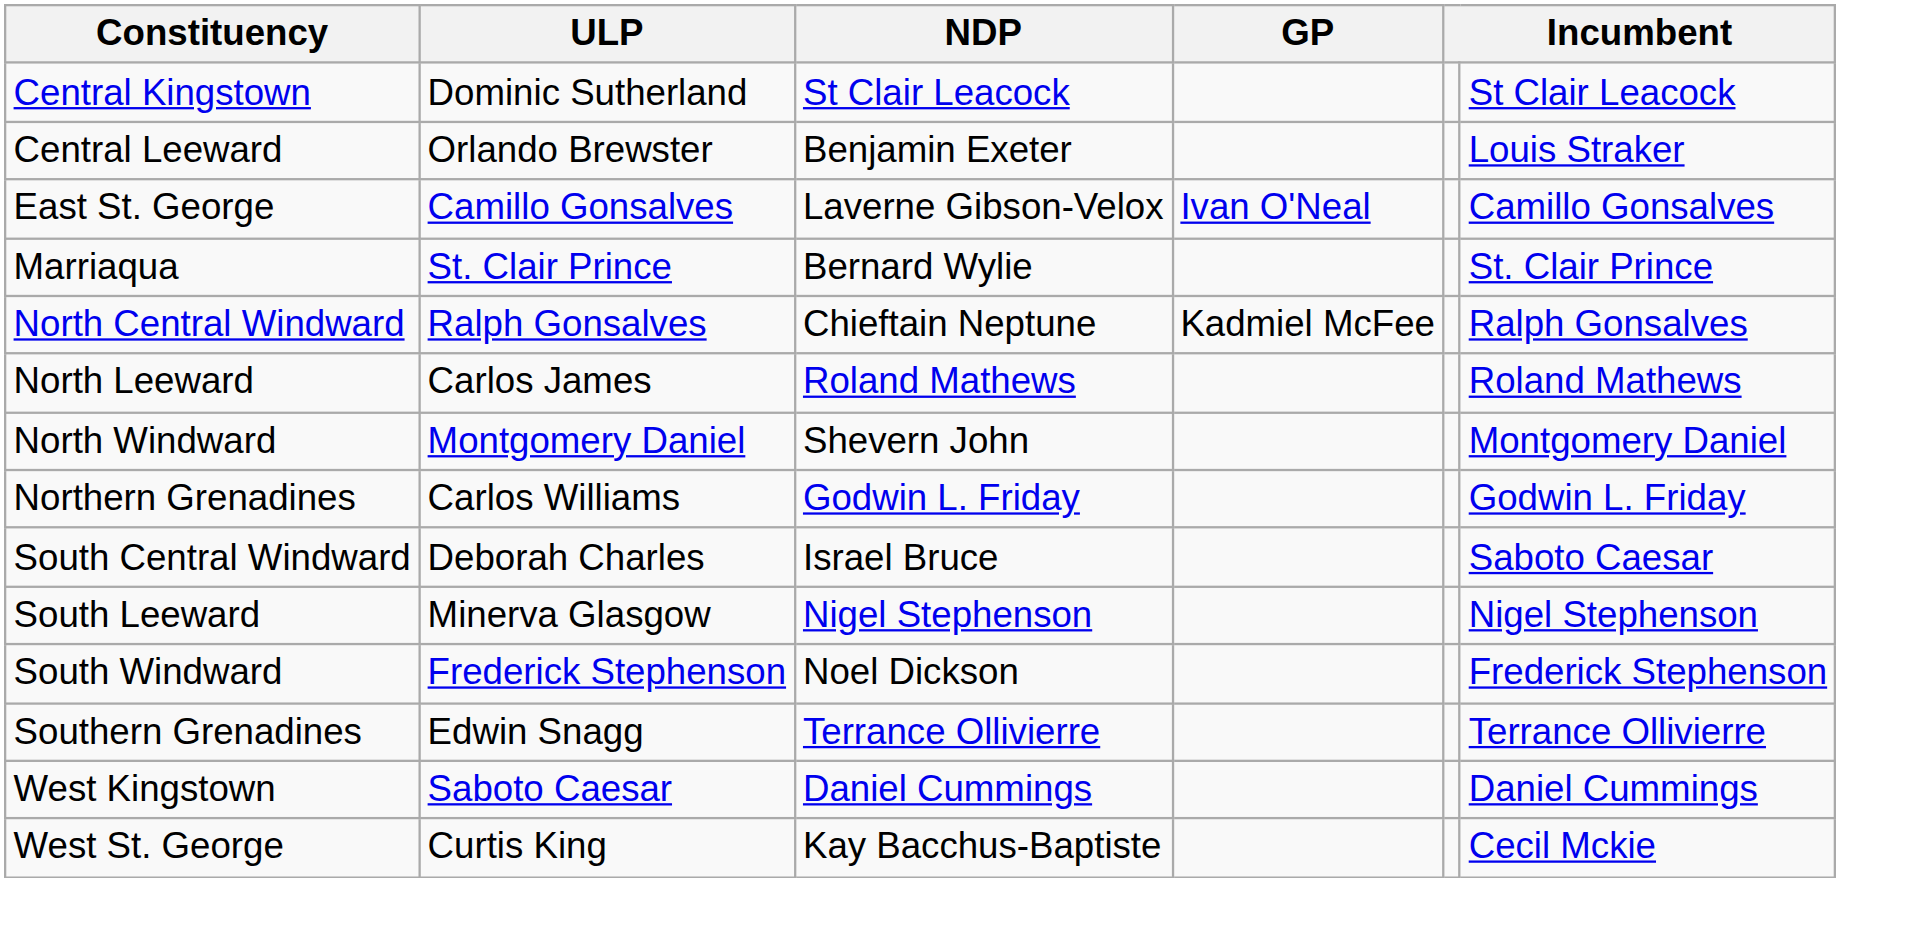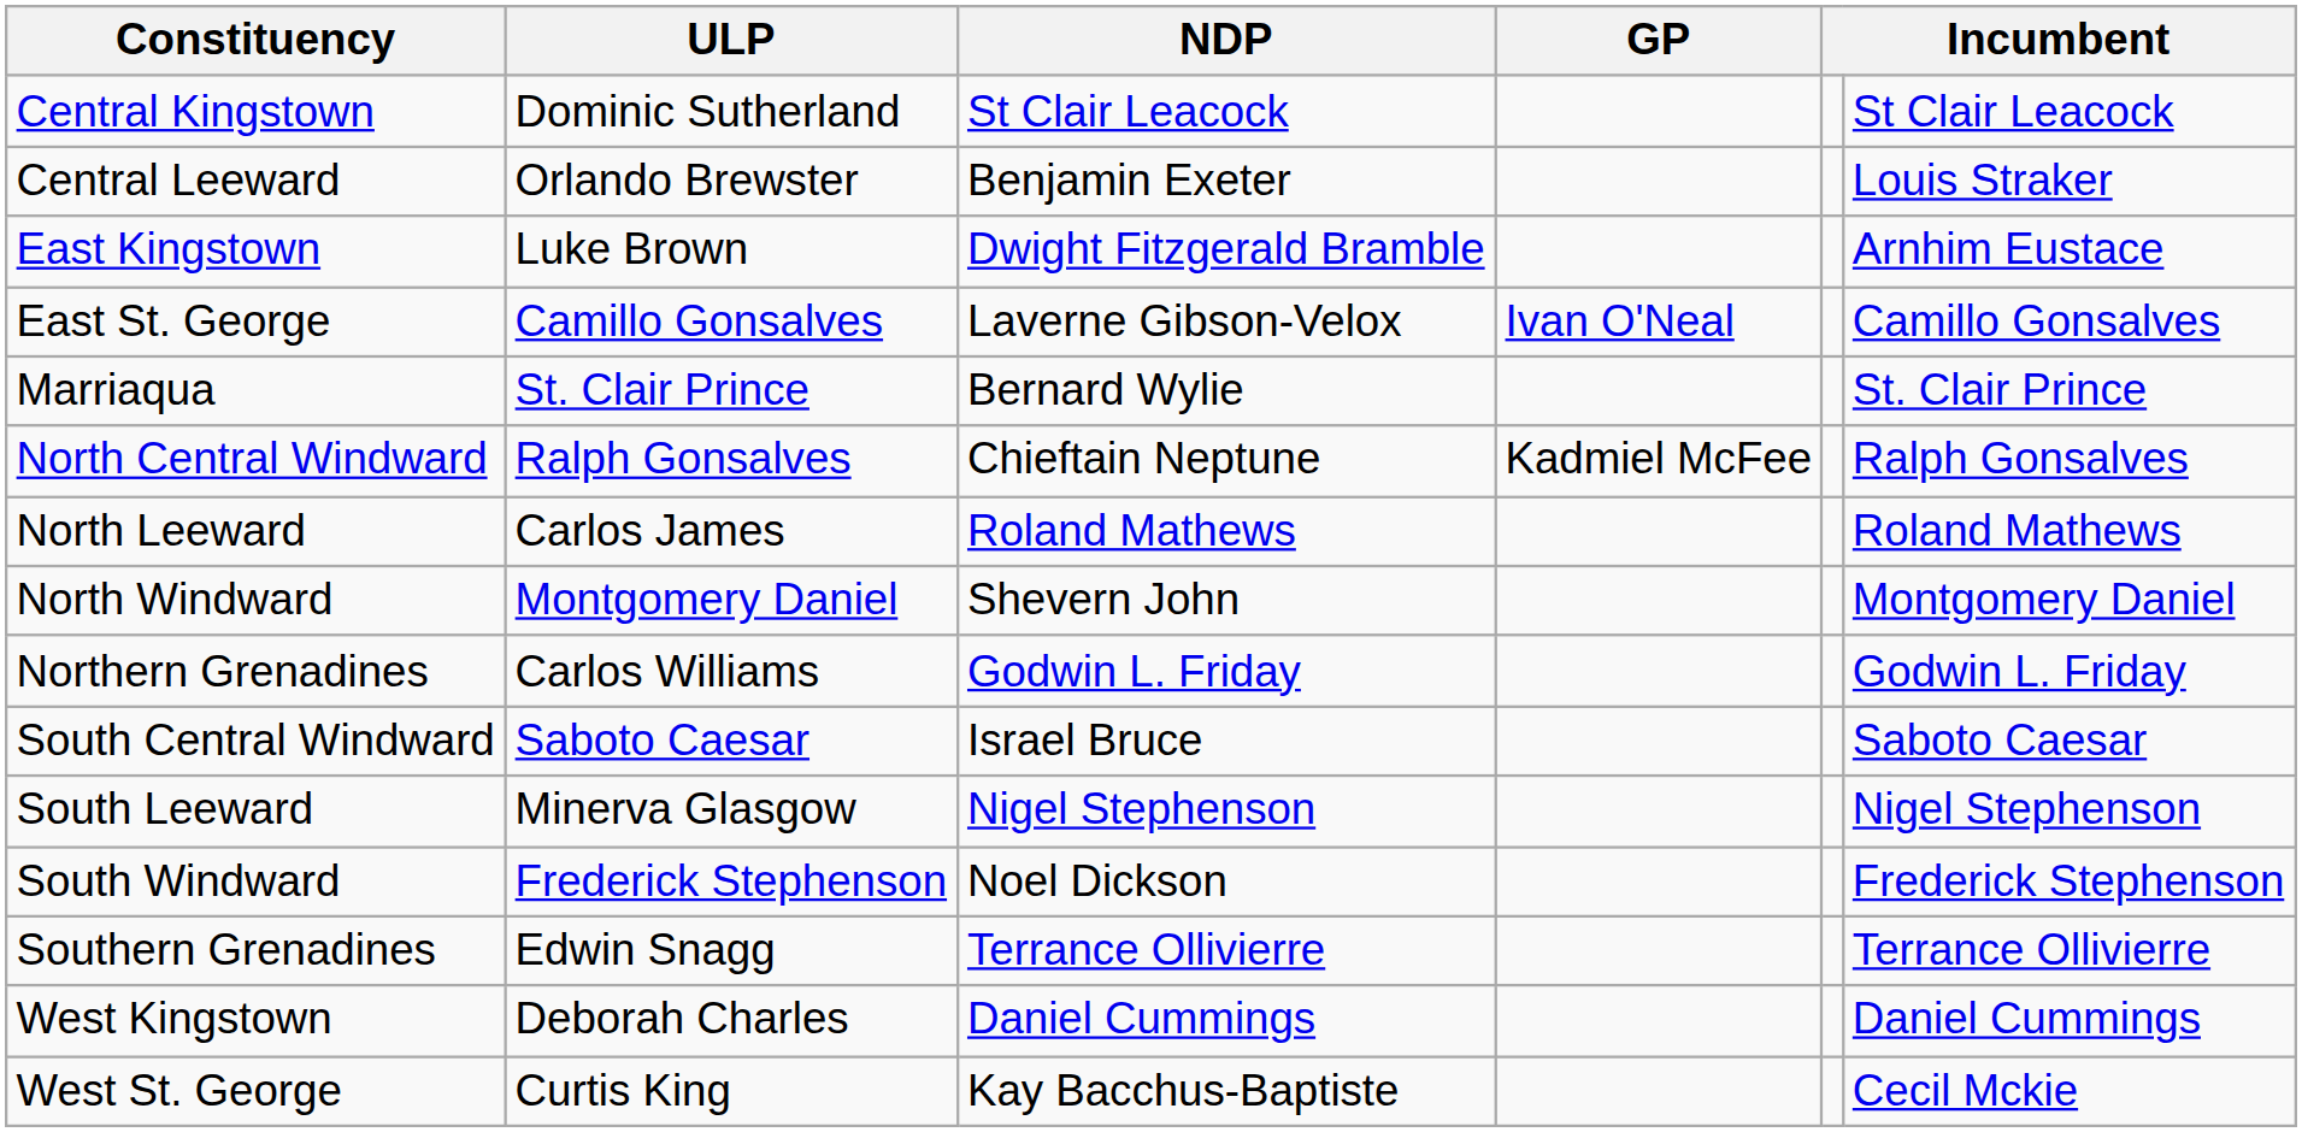+ row: East Kingstown | Luke Brown | Dwight Fitzgerald Bramble | Arnhim Eustace
South Central Windward | ULP: Deborah Charles -> Saboto Caesar
West Kingstown | ULP: Saboto Caesar -> Deborah Charles
